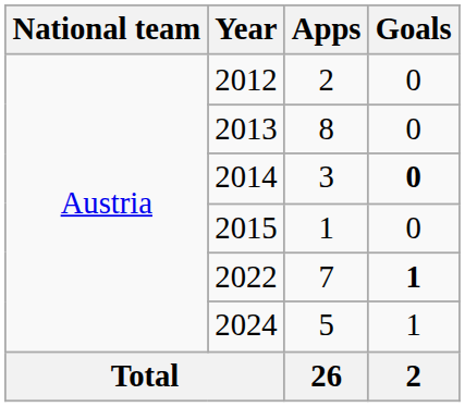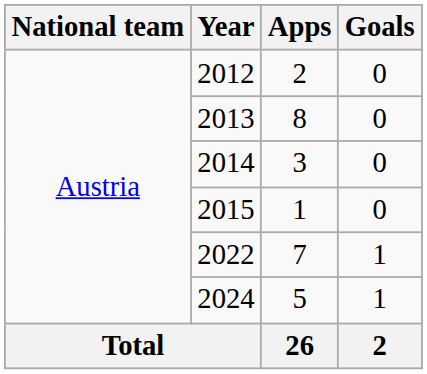2014 | Goals: bold -> normal
2022 | Goals: bold -> normal
